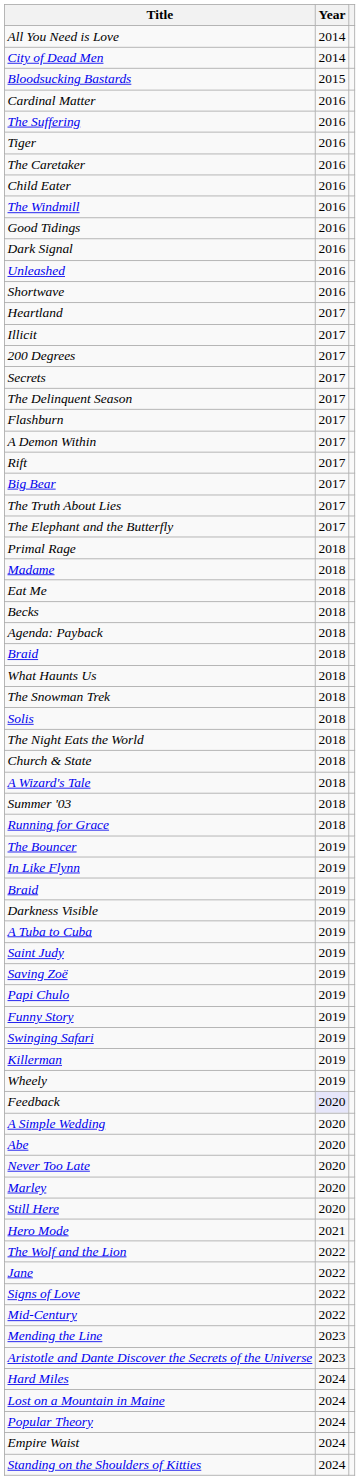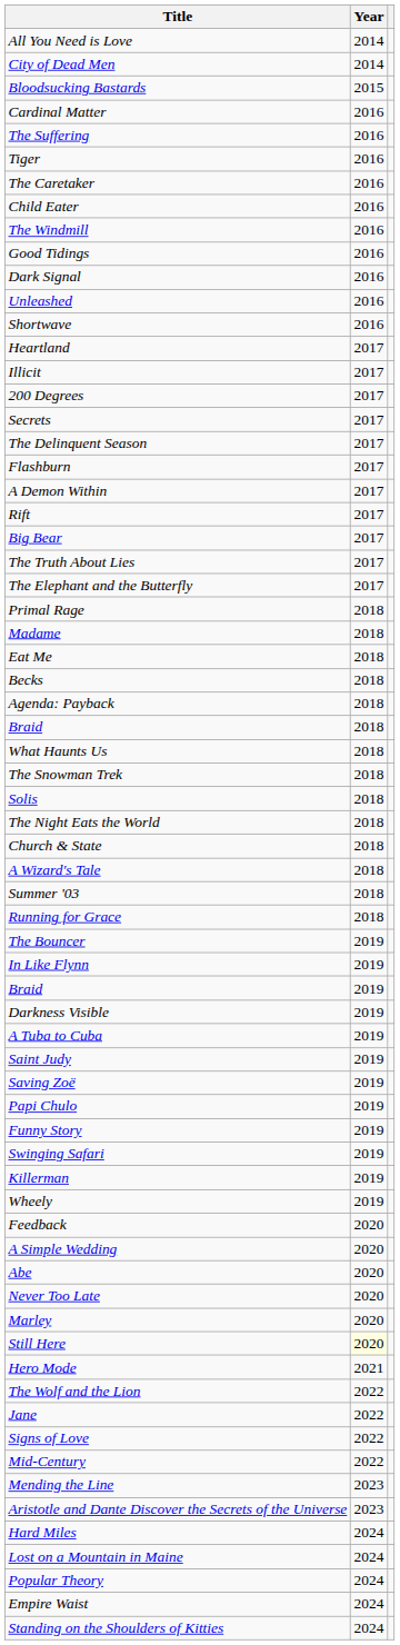Feedback | Year: lavender background -> no background
Still Here | Year: no background -> lightyellow background
